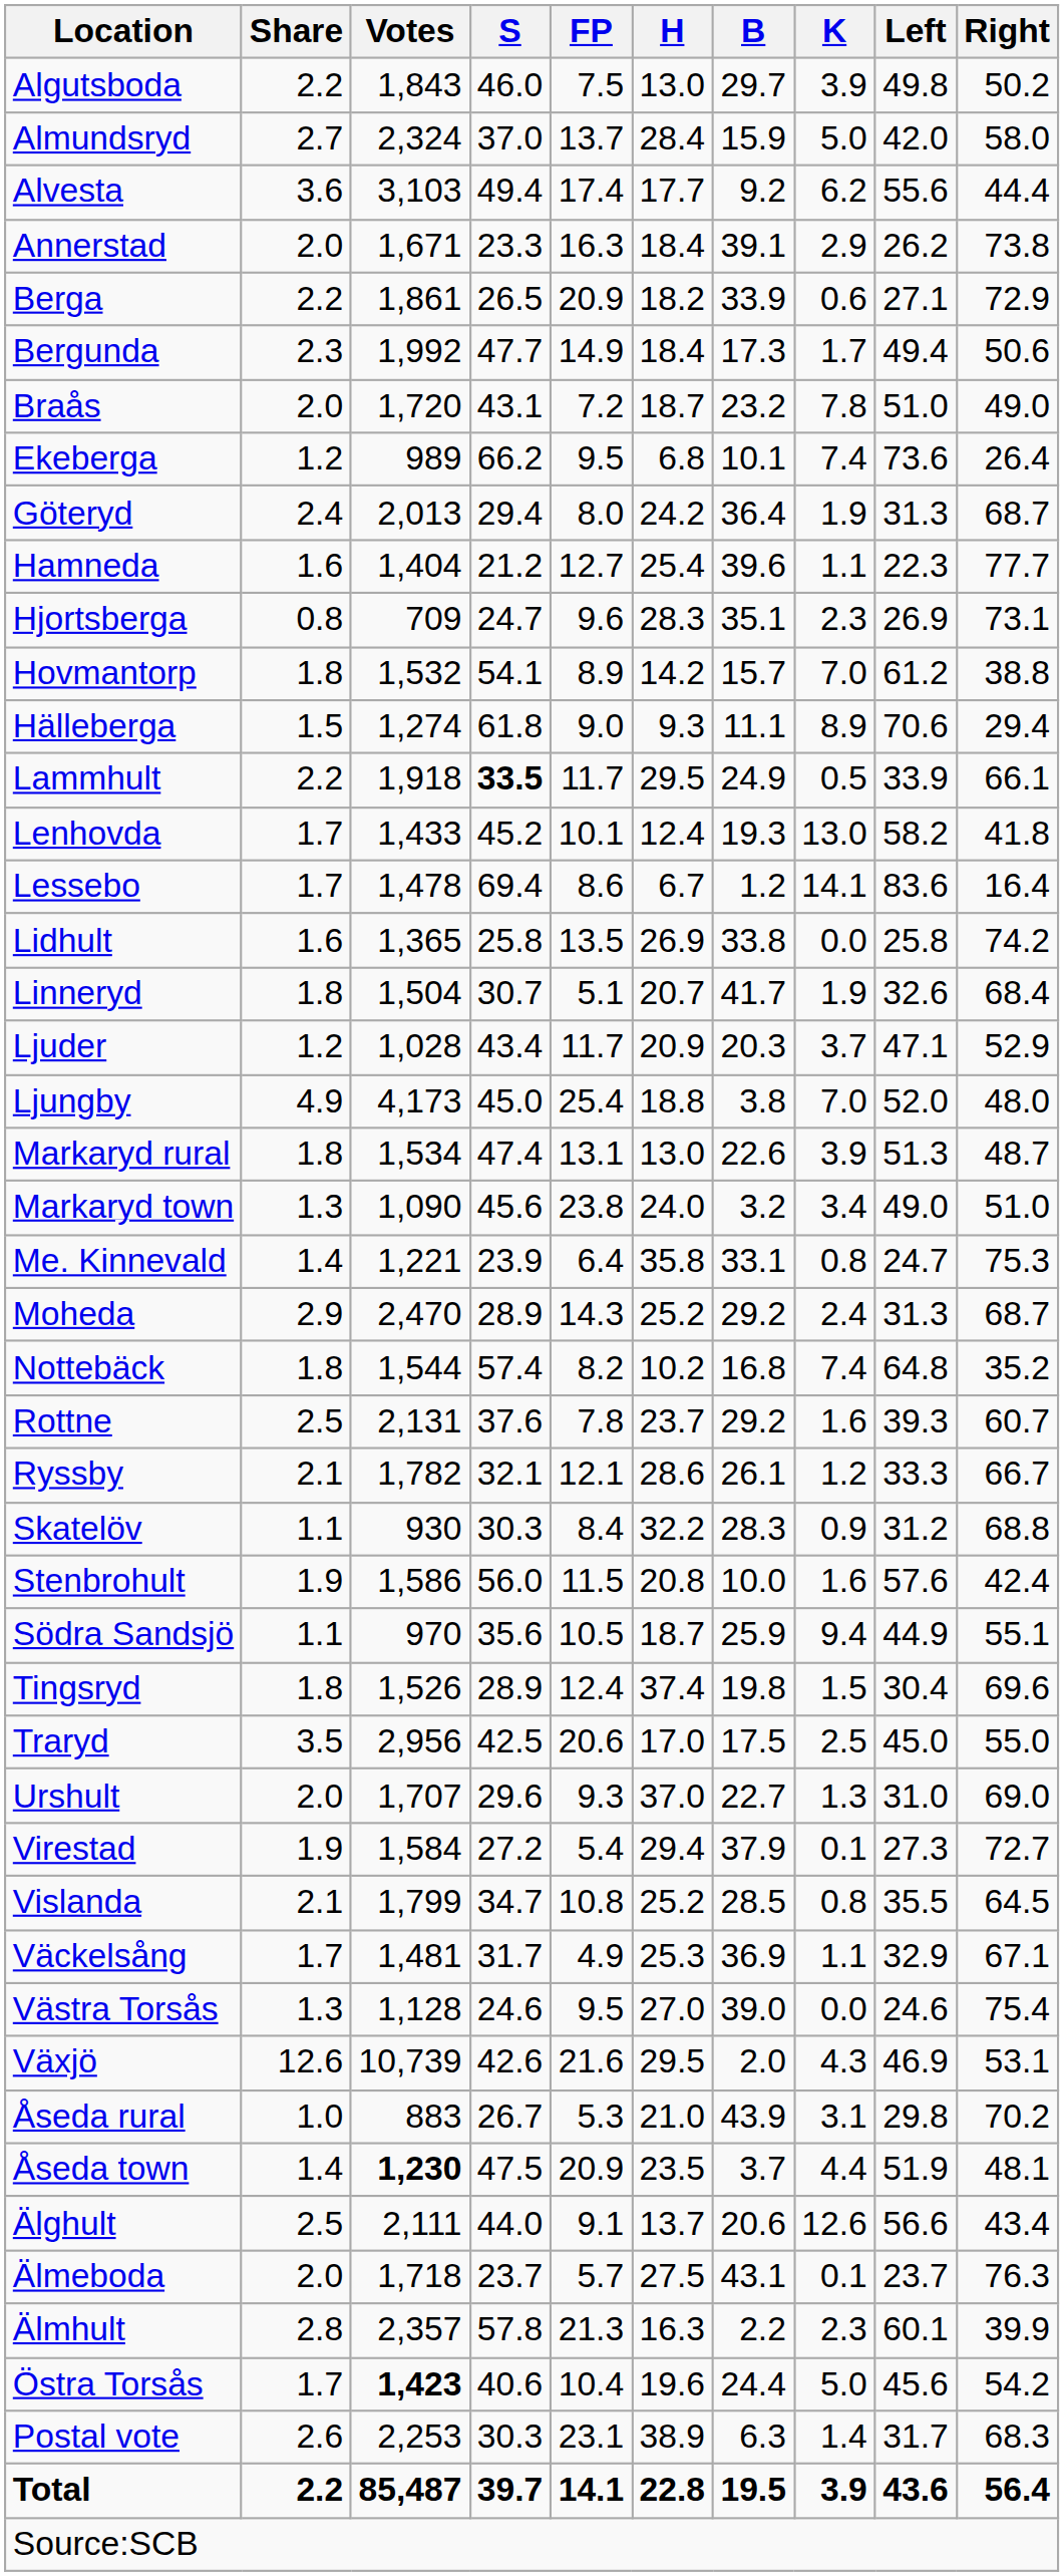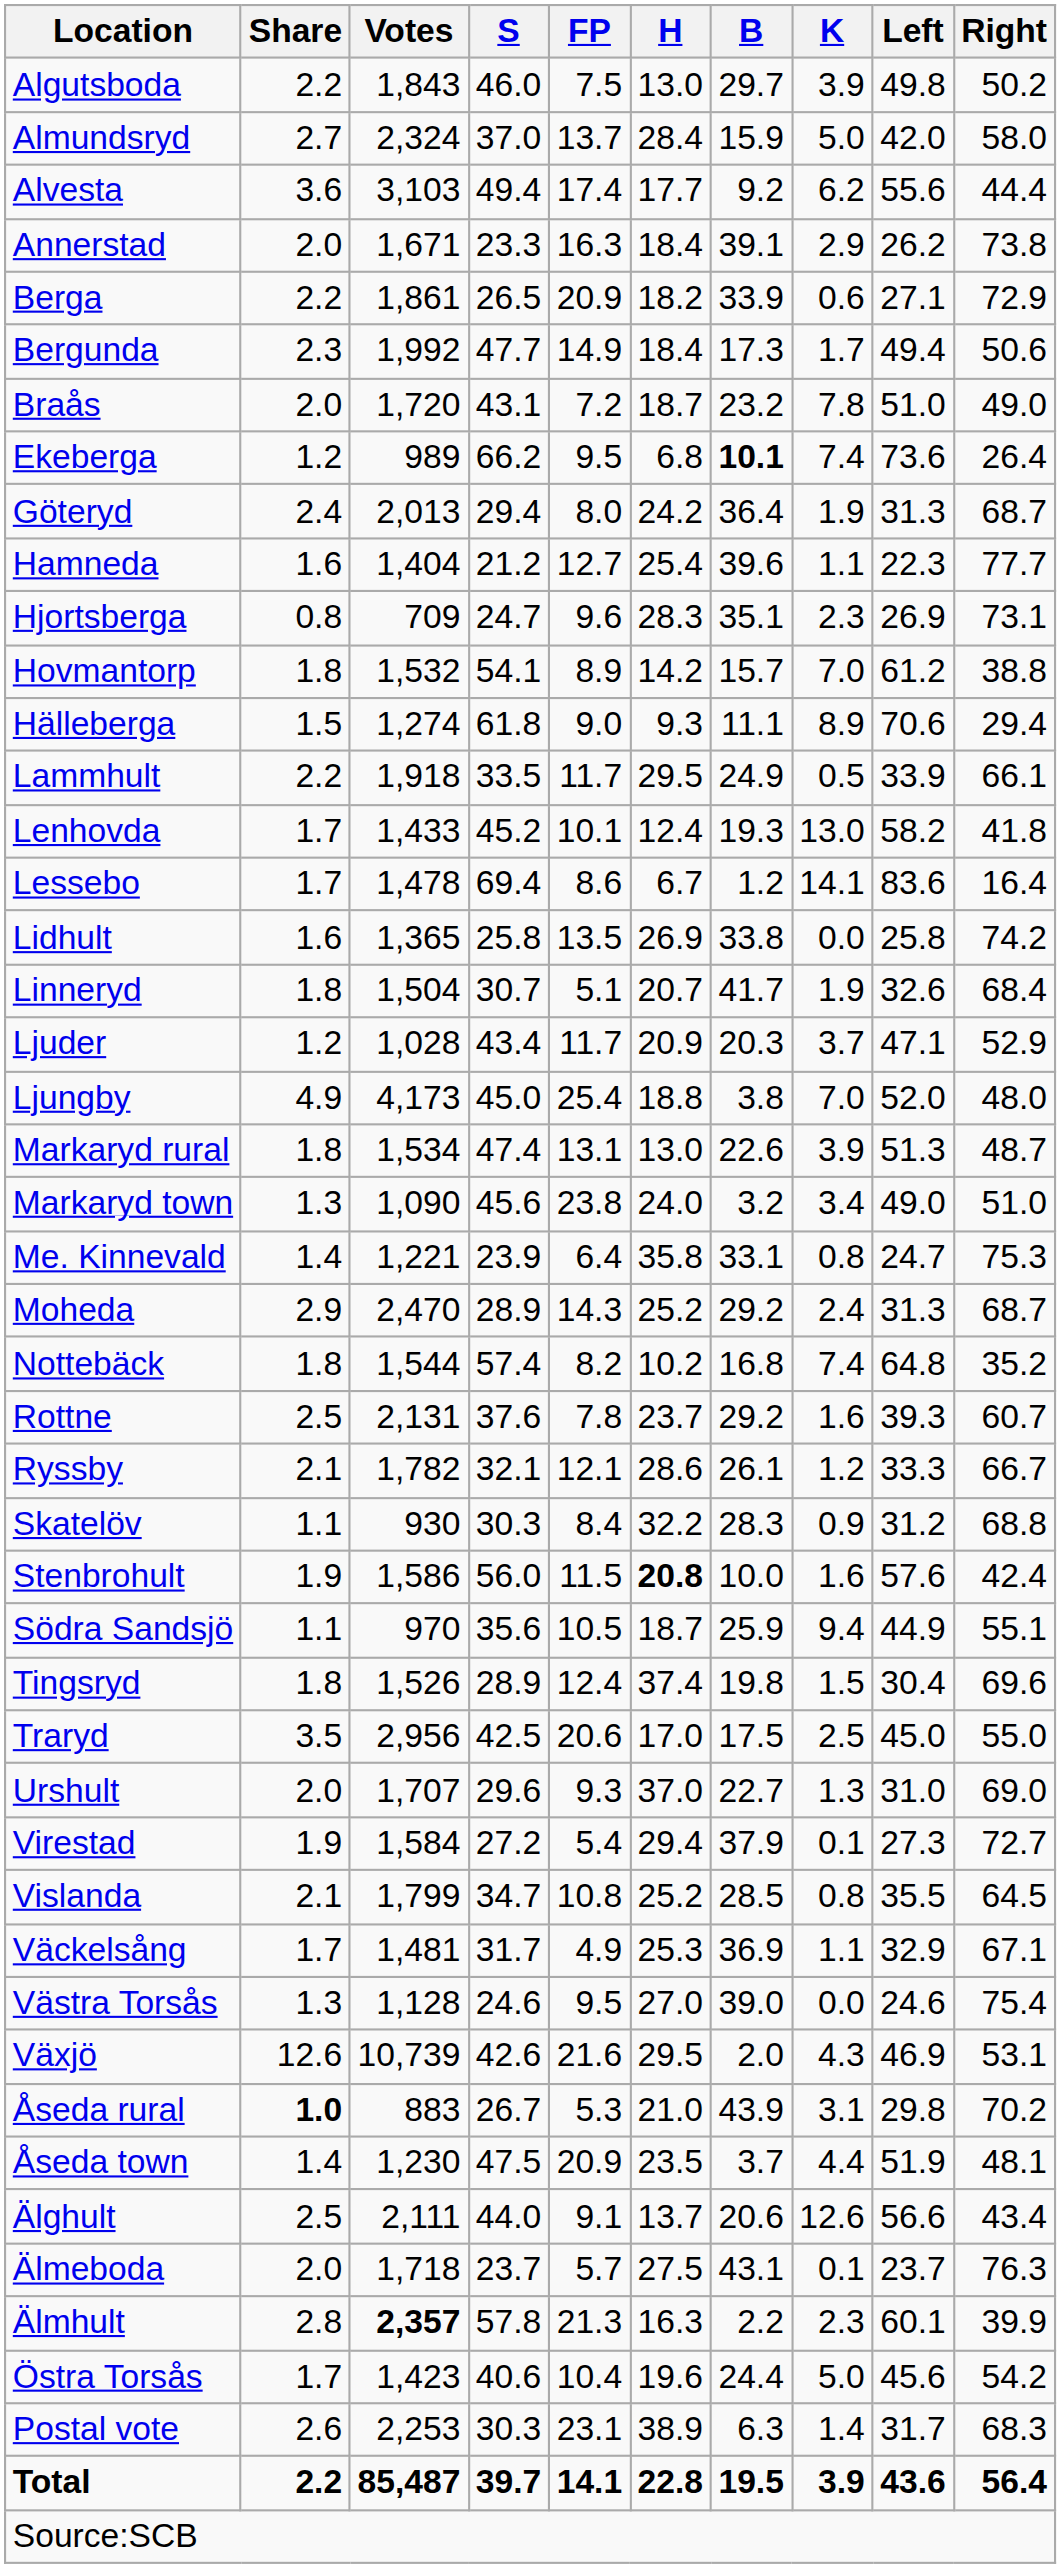Ekeberga | B: normal -> bold
Lammhult | S: bold -> normal
Stenbrohult | H: normal -> bold
Åseda rural | Share: normal -> bold
Åseda town | Votes: bold -> normal
Älmhult | Votes: normal -> bold
Östra Torsås | Votes: bold -> normal
